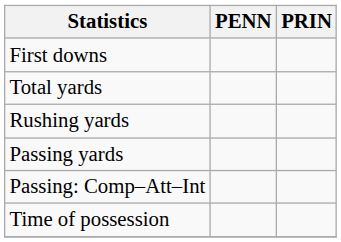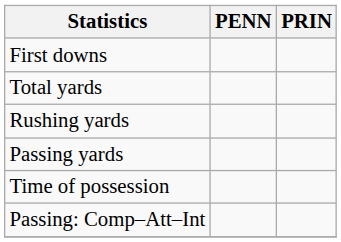rows swapped: Passing: Comp–Att–Int <-> Time of possession
